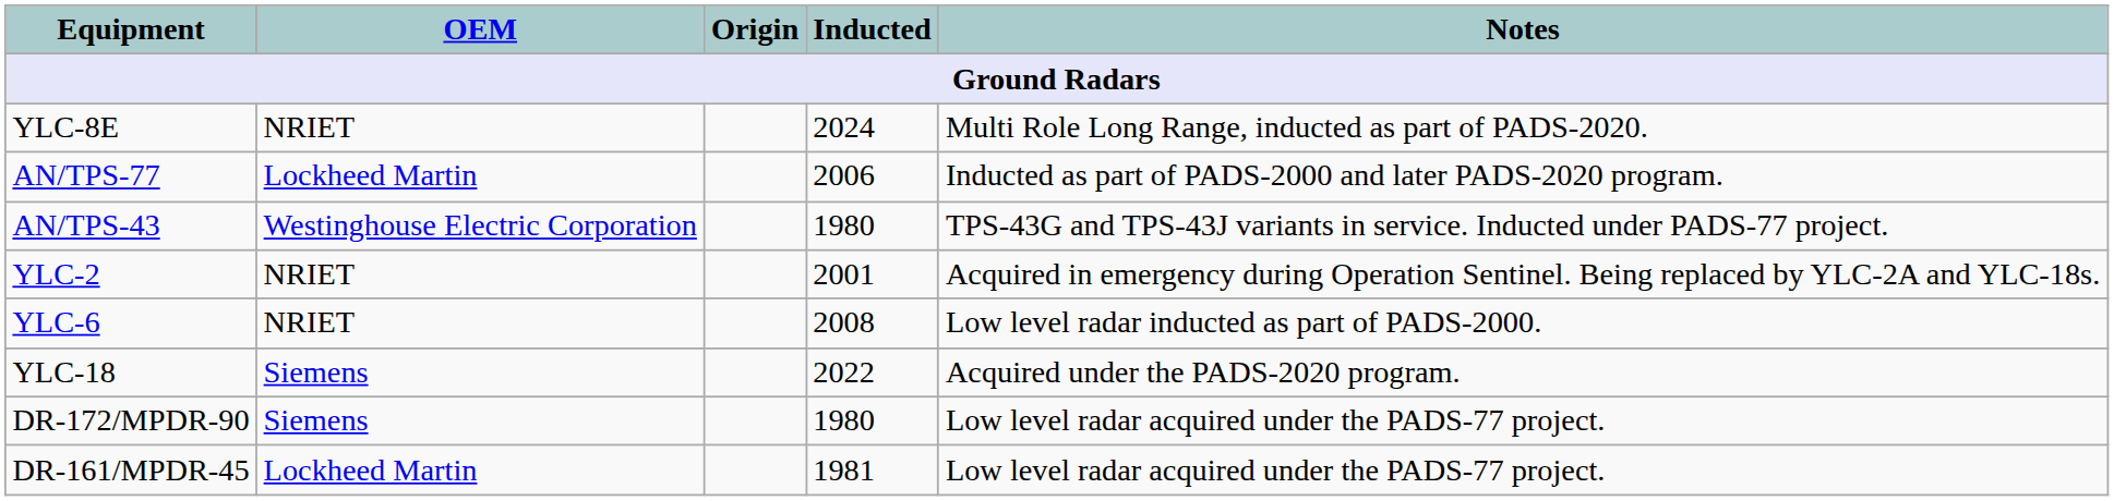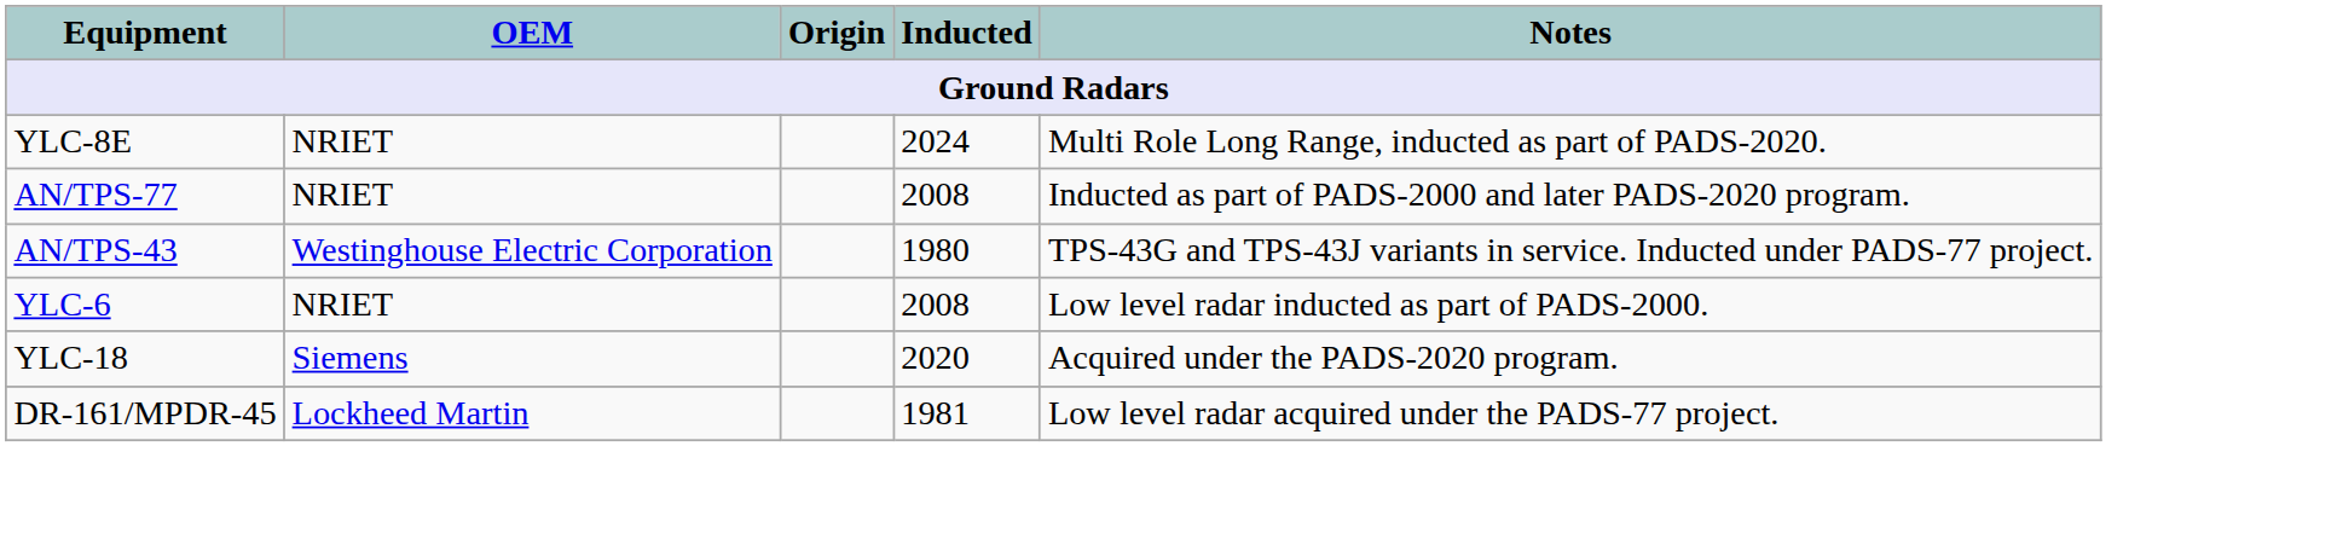AN/TPS-77 | OEM: Lockheed Martin -> NRIET
AN/TPS-77 | Inducted: 2006 -> 2008
- row: YLC-2 | NRIET | 2001 | Acquired in emergency during Operation Sentinel. Being replaced by YLC-2A and YLC-18s.
YLC-18 | Inducted: 2022 -> 2020
- row: DR-172/MPDR-90 | Siemens | 1980 | Low level radar acquired under the PADS-77 project.
